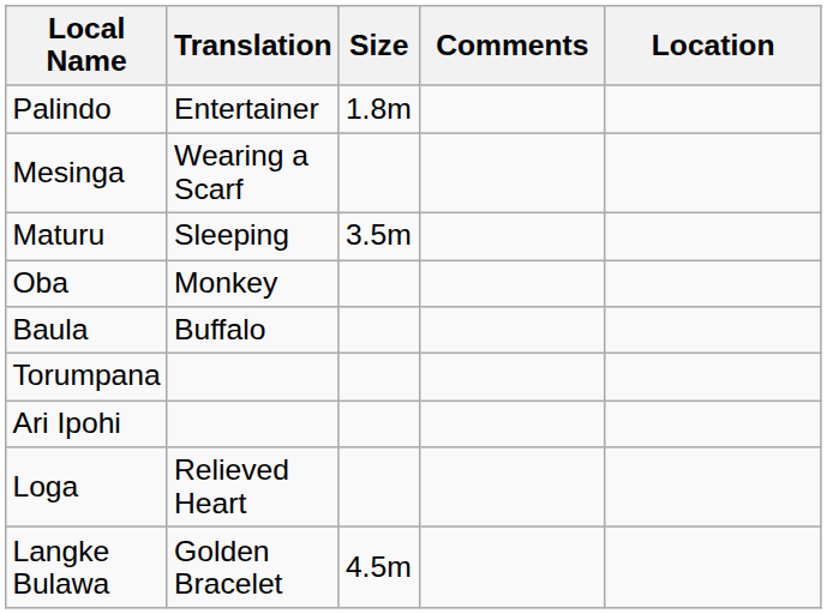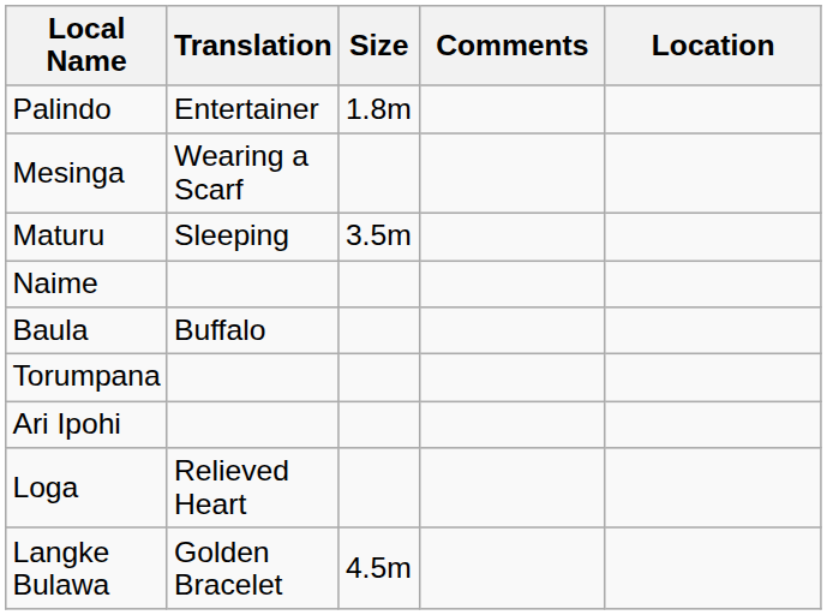- row: Oba | Monkey
+ row: Naime
